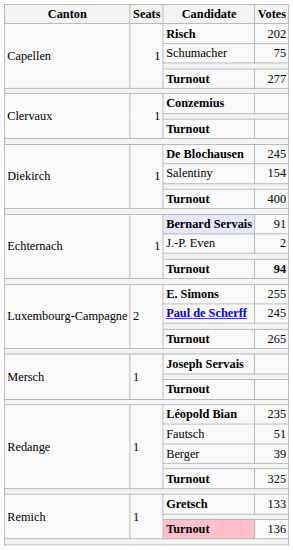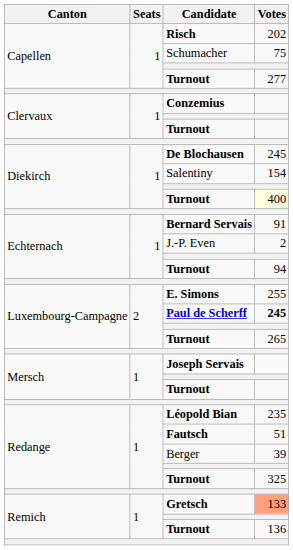400 | Votes: no background -> lightyellow background
91 | Candidate: lavender background -> no background
94 | Votes: bold -> normal
Paul de Scherff / 245 | Votes: normal -> bold
51 | Candidate: normal -> bold
133 | Votes: no background -> lightsalmon background
136 | Candidate: pink background -> no background
